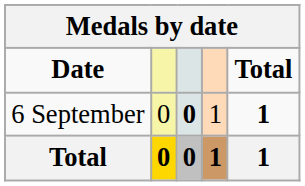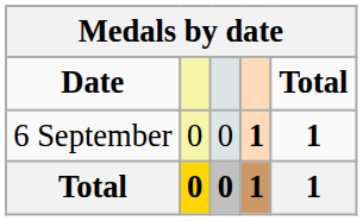6 September | column 3: bold -> normal
6 September | column 4: normal -> bold
